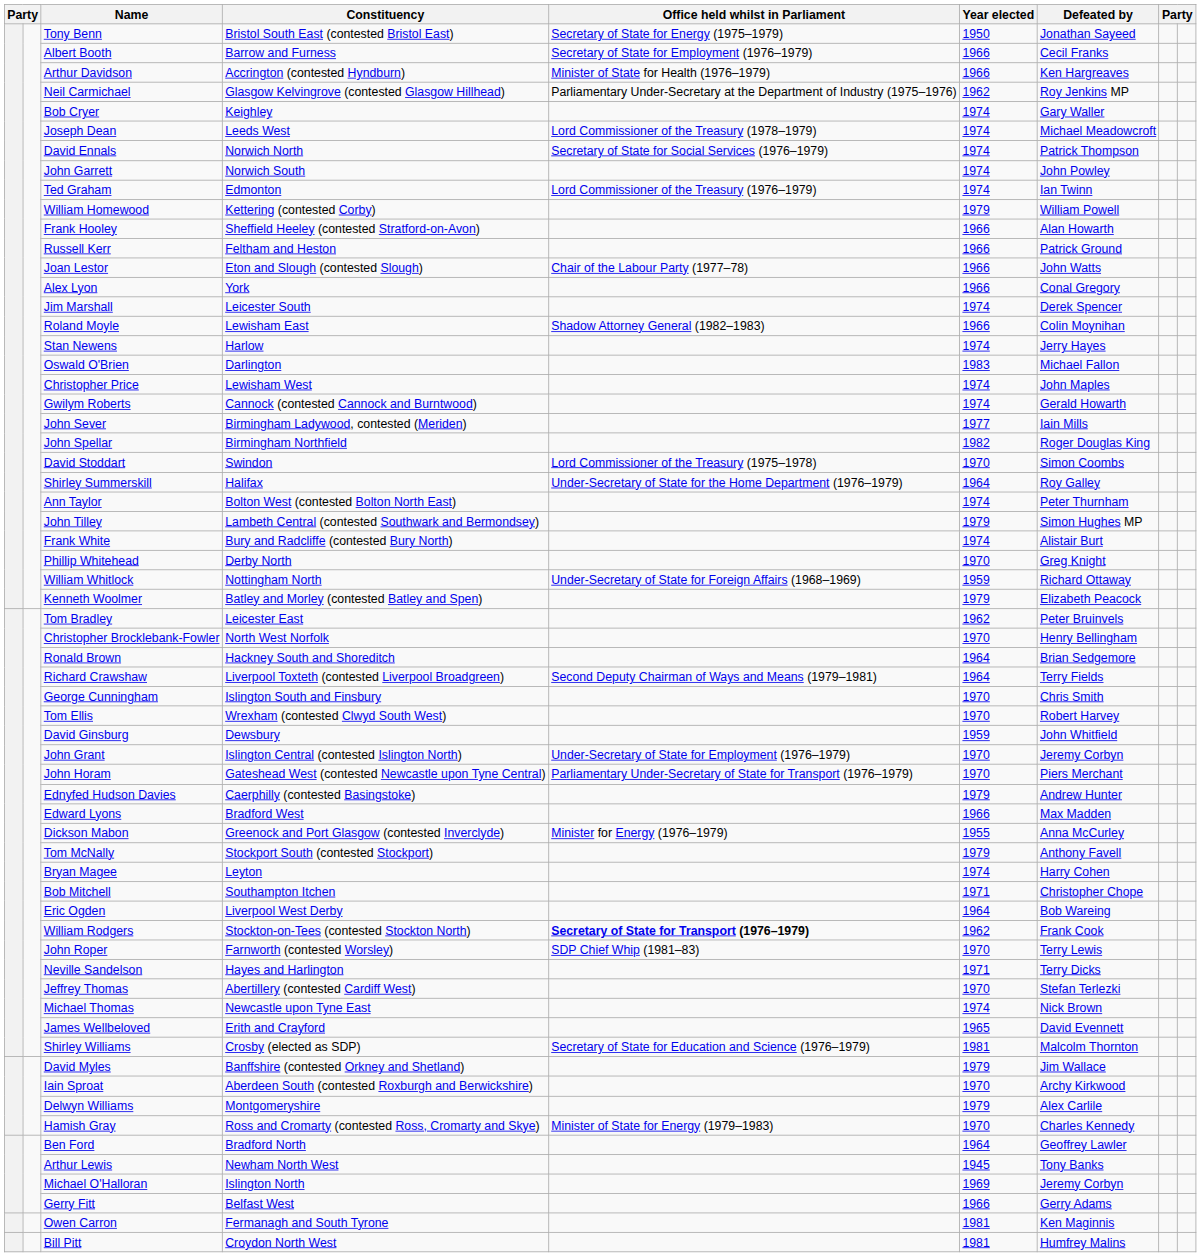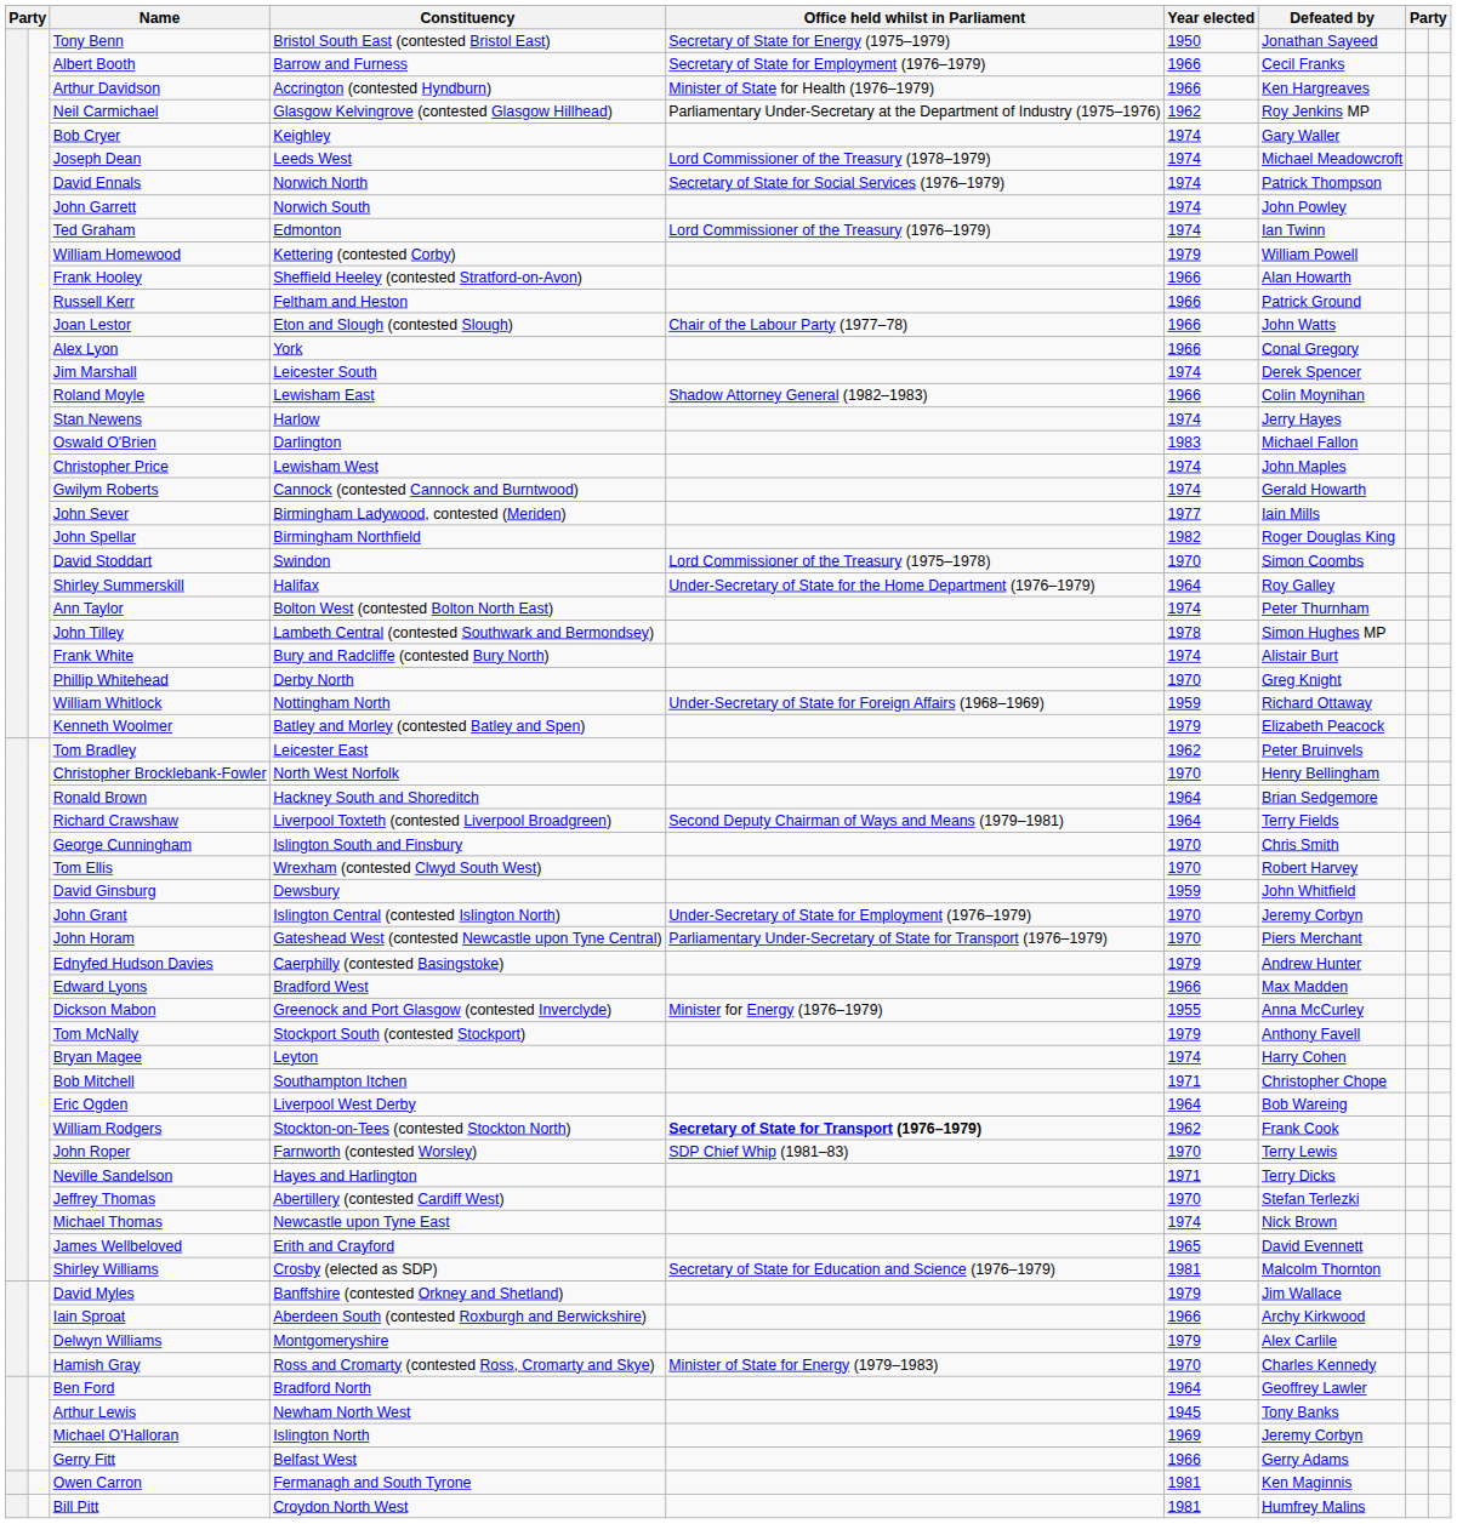John Tilley | Year elected: 1979 -> 1978
Iain Sproat | Year elected: 1970 -> 1966
